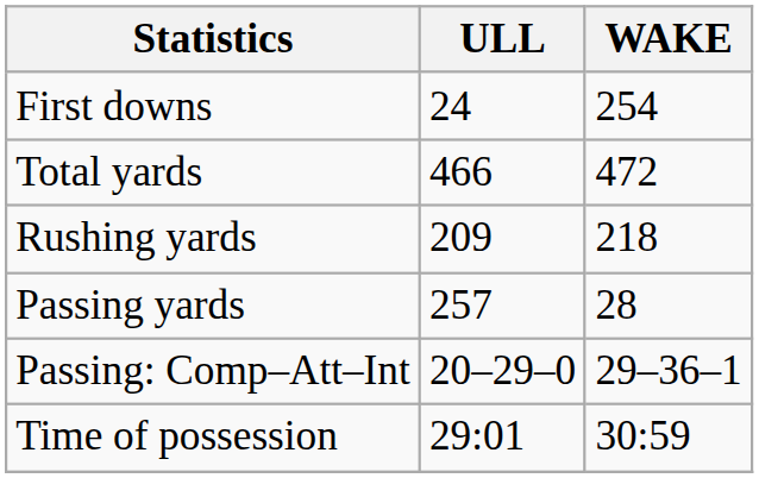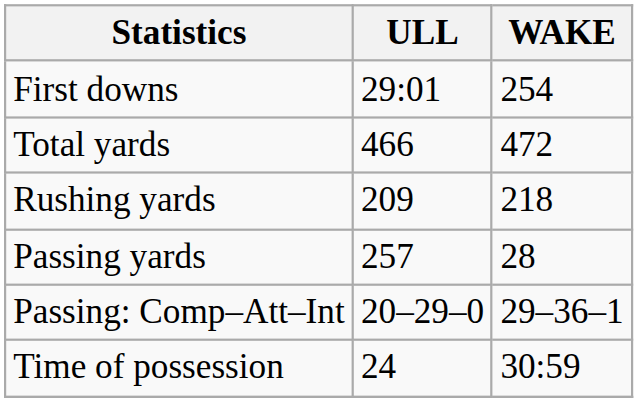First downs | ULL: 24 -> 29:01
Time of possession | ULL: 29:01 -> 24
